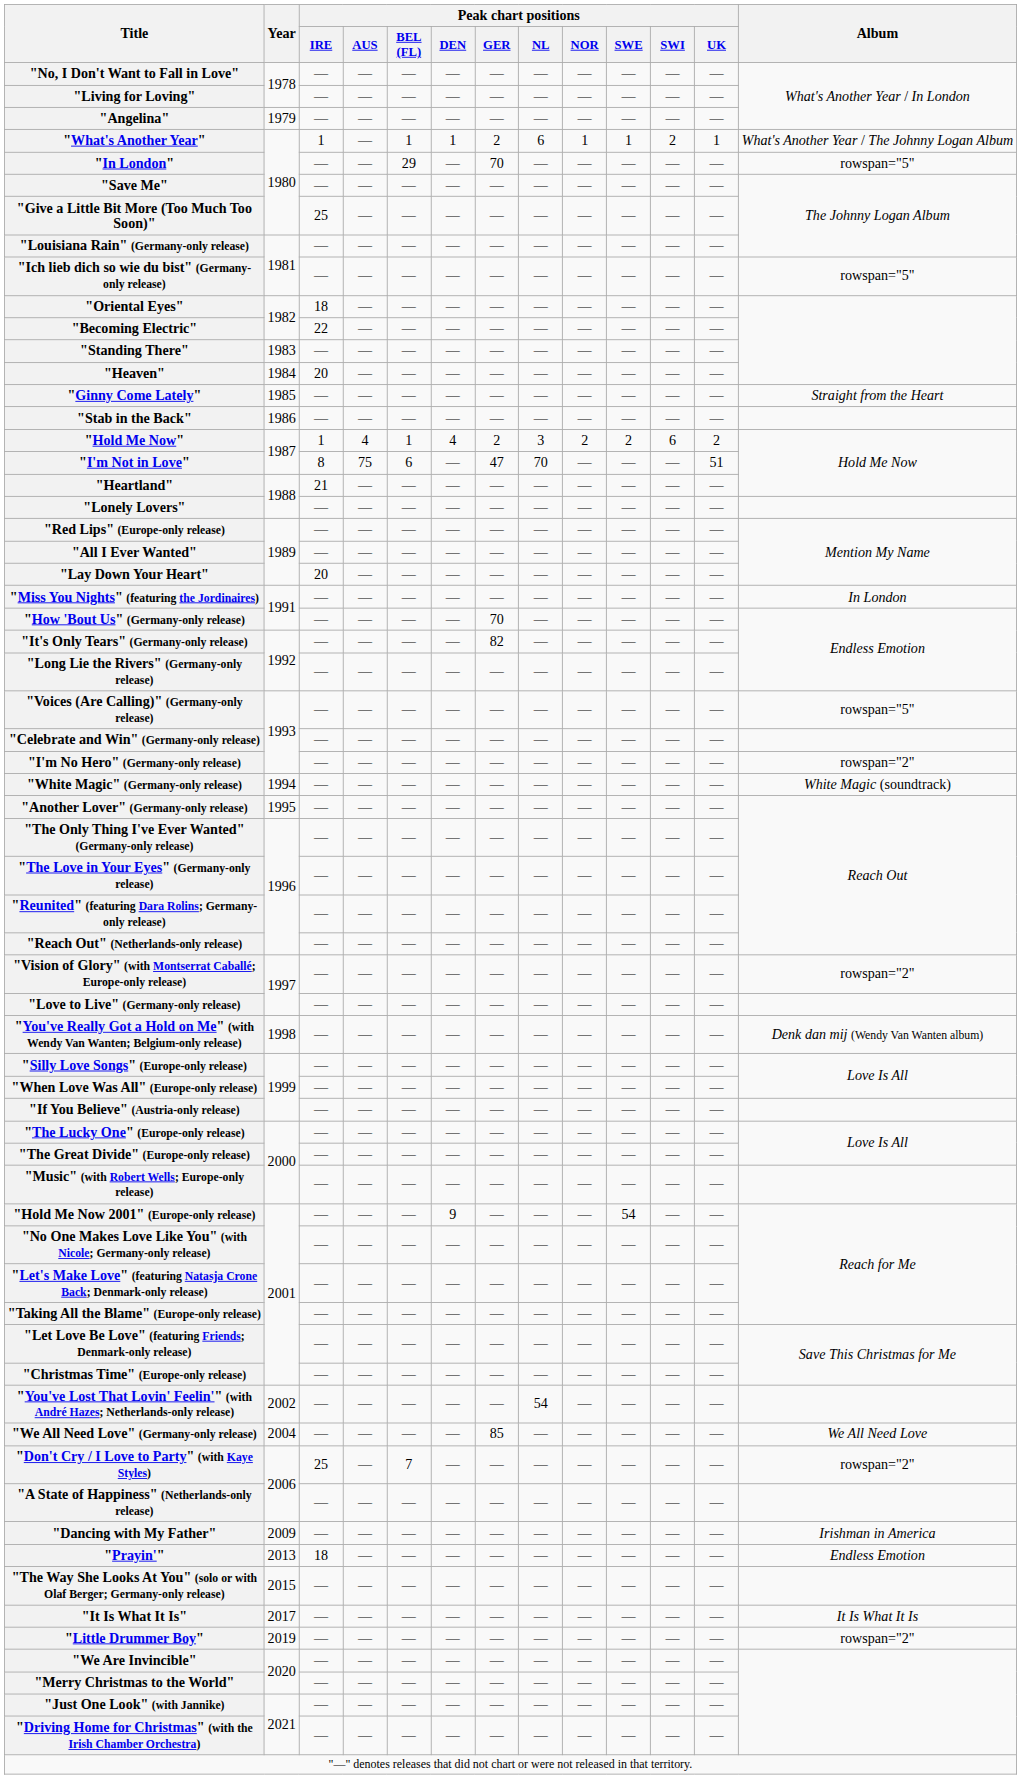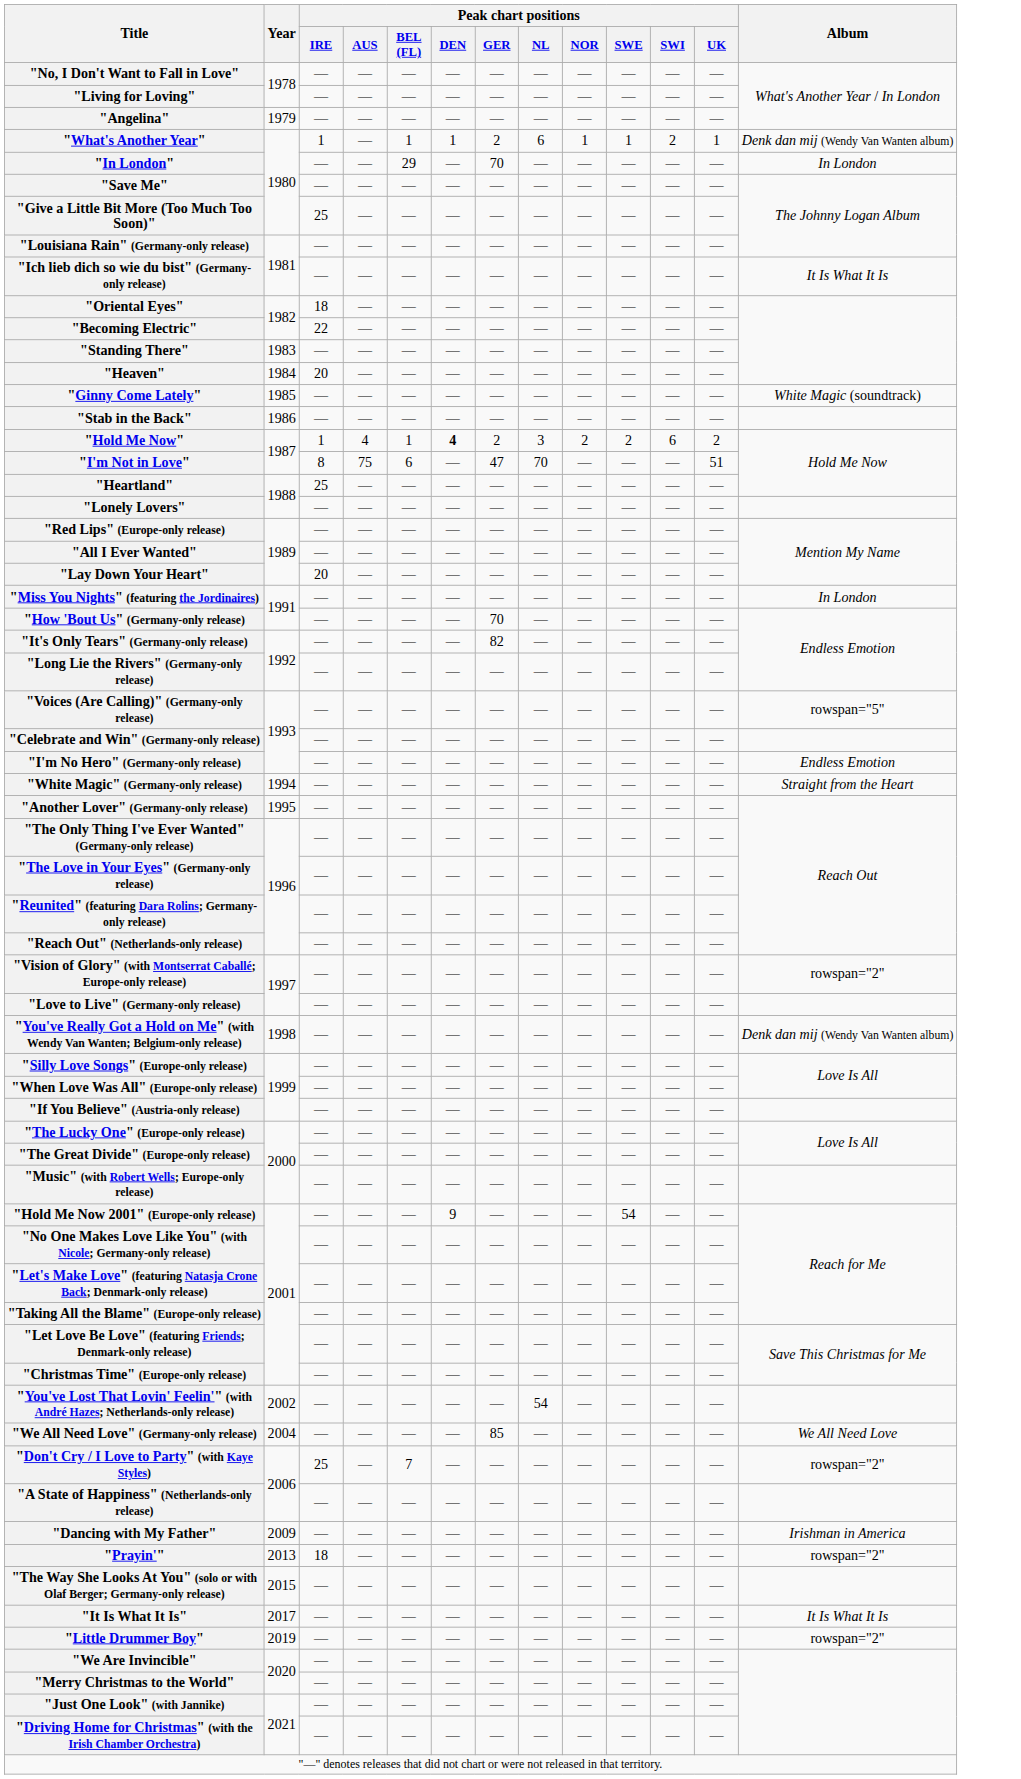"What's Another Year" | Album: What's Another Year / The Johnny Logan Album -> Denk dan mij (Wendy Van Wanten album)
"In London" | Album: rowspan="5" -> In London
"Ich lieb dich so wie du bist" (Germany-only release) | Album: rowspan="5" -> It Is What It Is
"Ginny Come Lately" | Album: Straight from the Heart -> White Magic (soundtrack)
"Hold Me Now" | Peak chart positions / DEN: normal -> bold
"Heartland" | Peak chart positions / IRE: 21 -> 25
"I'm No Hero" (Germany-only release) | Album: rowspan="2" -> Endless Emotion
"White Magic" (Germany-only release) | Album: White Magic (soundtrack) -> Straight from the Heart
"Prayin'" | Album: Endless Emotion -> rowspan="2"
